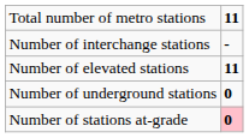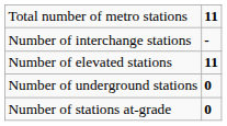Number of stations at-grade | column 2: pink background -> no background
